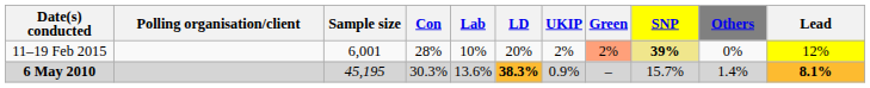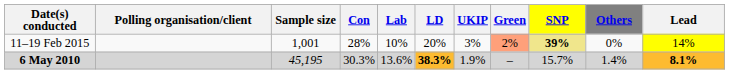11–19 Feb 2015 | Sample size: 6,001 -> 1,001
11–19 Feb 2015 | UKIP: 2% -> 3%
11–19 Feb 2015 | Lead: 12% -> 14%
6 May 2010 | UKIP: 0.9% -> 1.9%
